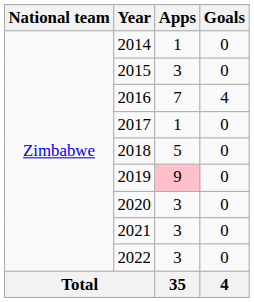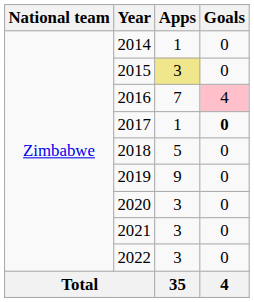2015 | Apps: no background -> khaki background
2016 | Goals: no background -> pink background
2017 | Goals: normal -> bold
2019 | Apps: pink background -> no background
